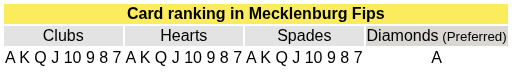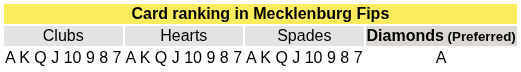Clubs | column 4: normal -> bold
